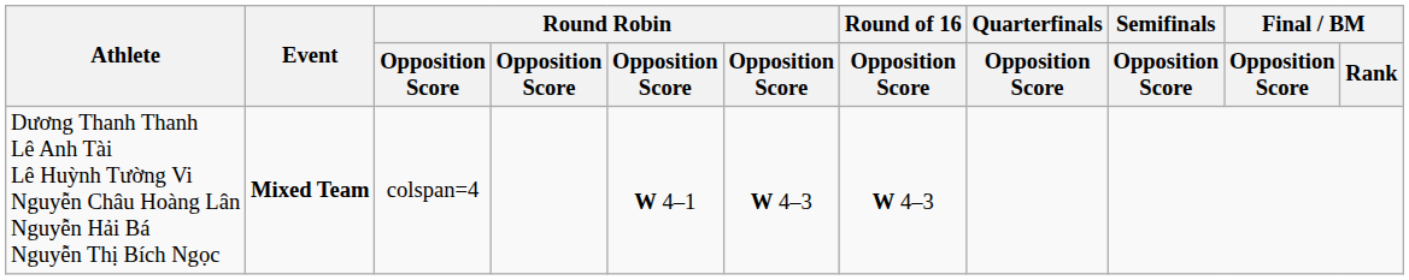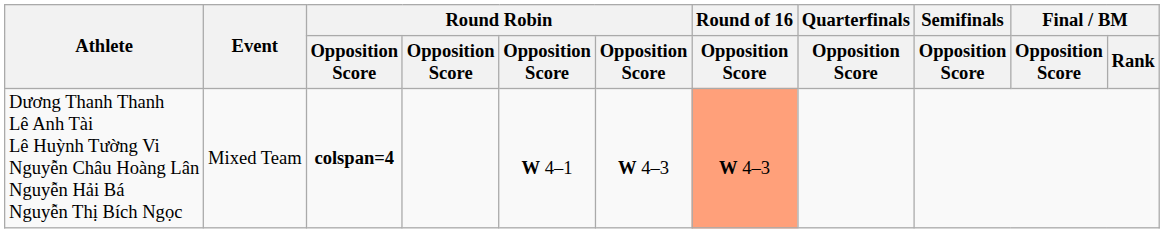row 3 | Event: bold -> normal
row 3 | column 3: normal -> bold
row 3 | Round of 16 / Opposition Score: no background -> lightsalmon background
